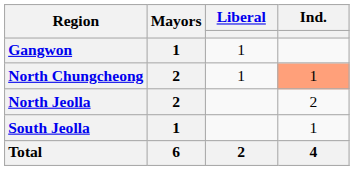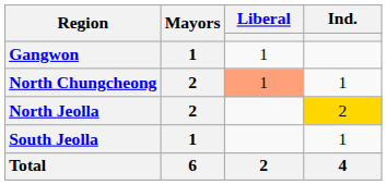North Chungcheong | Liberal: no background -> lightsalmon background
North Chungcheong | Ind.: lightsalmon background -> no background
North Jeolla | Ind.: no background -> gold background
